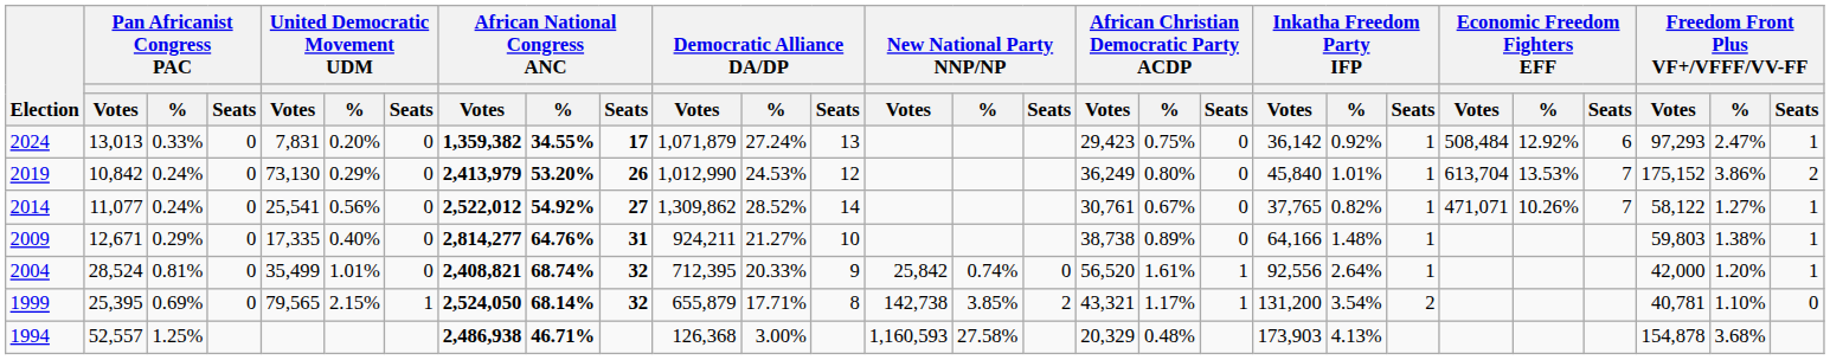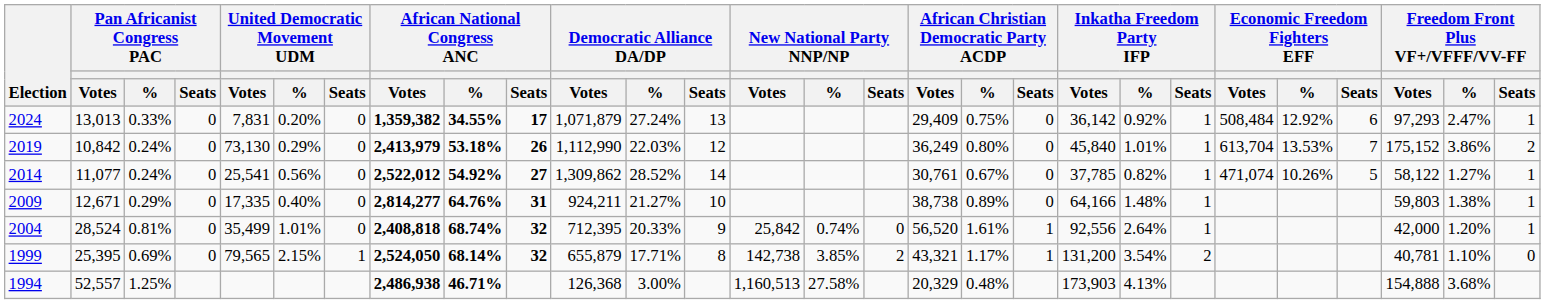2024 | African Christian Democratic Party ACDP / Votes: 29,423 -> 29,409
2019 | African National Congress ANC / %: 53.20% -> 53.18%
2019 | Democratic Alliance DA/DP / Votes: 1,012,990 -> 1,112,990
2019 | Democratic Alliance DA/DP / %: 24.53% -> 22.03%
2014 | Inkatha Freedom Party IFP / Votes: 37,765 -> 37,785
2014 | Economic Freedom Fighters EFF / Votes: 471,071 -> 471,074
2014 | Economic Freedom Fighters EFF / Seats: 7 -> 5
2004 | African National Congress ANC / Votes: 2,408,821 -> 2,408,818
1994 | New National Party NNP/NP / Votes: 1,160,593 -> 1,160,513
1994 | Freedom Front Plus VF+/VFFF/VV-FF / Votes: 154,878 -> 154,888
